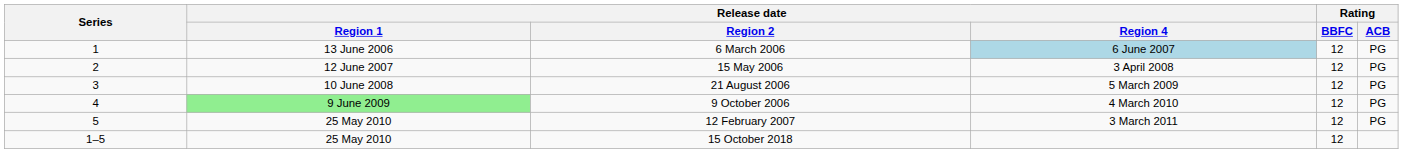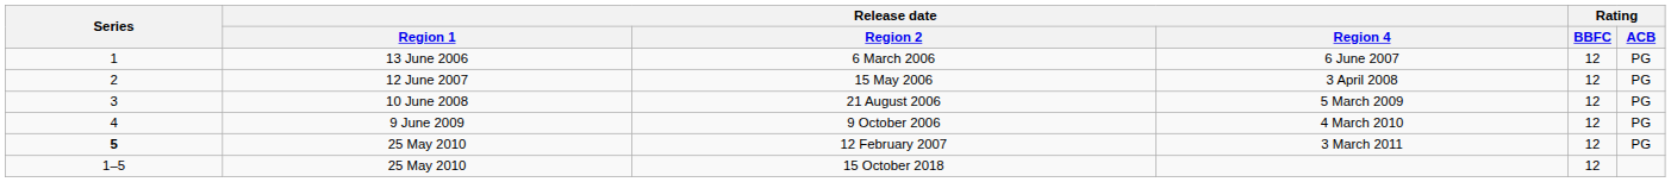6 March 2006 | Release date / Region 4: lightblue background -> no background
9 October 2006 | Release date / Region 1: lightgreen background -> no background
12 February 2007 | Series: normal -> bold
